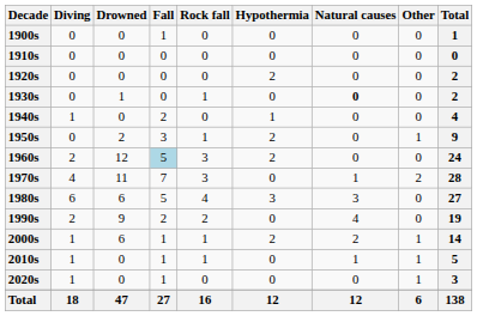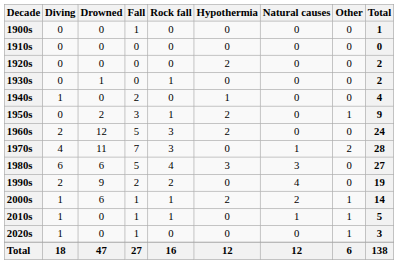1930s | Natural causes: bold -> normal
1960s | Fall: lightblue background -> no background
